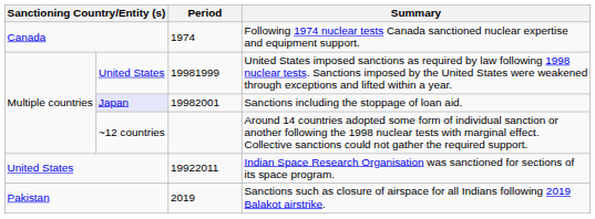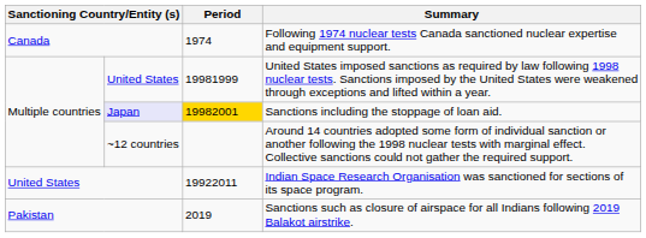Sanctions including the stoppage of loan aid. | Period: no background -> gold background
